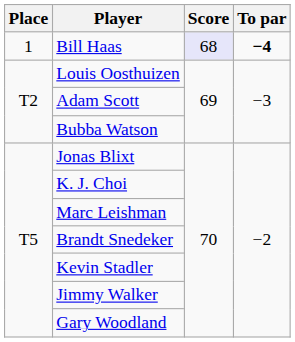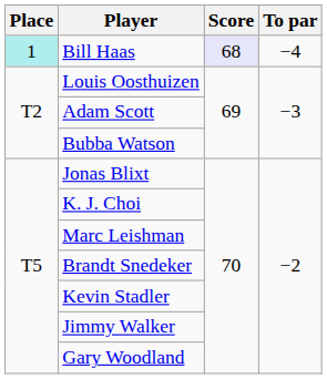Bill Haas | Place: no background -> paleturquoise background
Bill Haas | To par: bold -> normal
